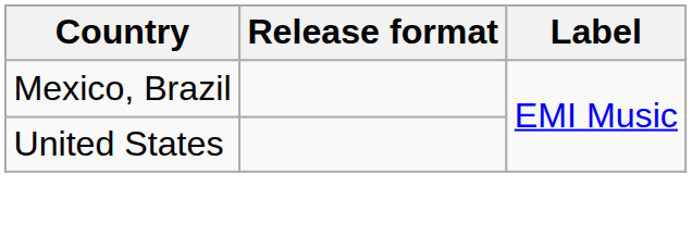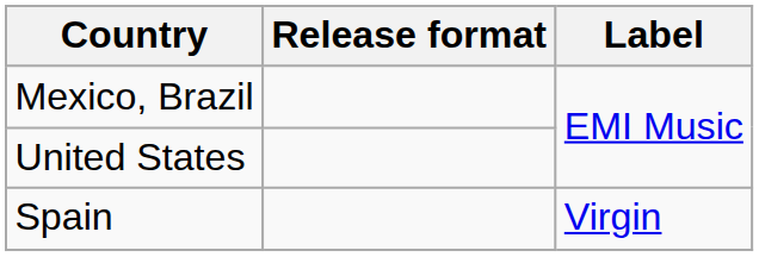+ row: Spain | Virgin
